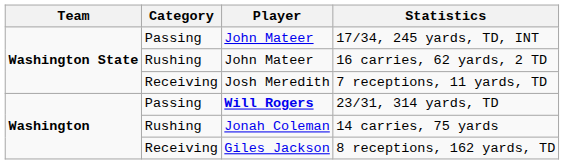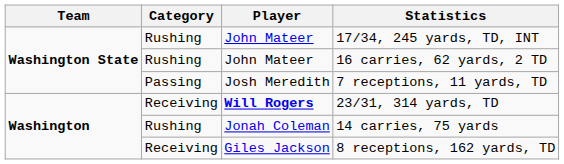17/34, 245 yards, TD, INT | Category: Passing -> Rushing
7 receptions, 11 yards, TD | Category: Receiving -> Passing
23/31, 314 yards, TD | Category: Passing -> Receiving
